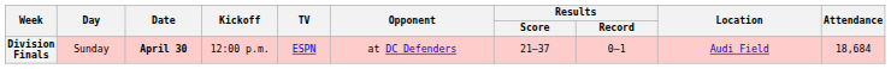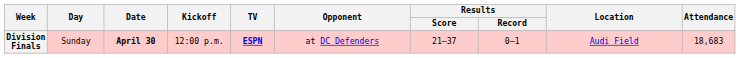Division Finals | TV: normal -> bold
Division Finals | Attendance: 18,684 -> 18,683
